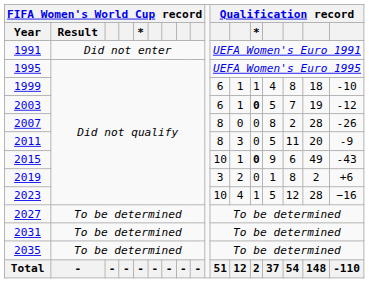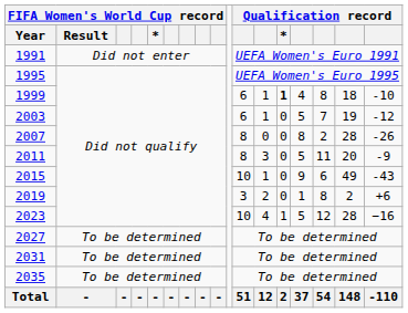1999 | Qualification record / *: normal -> bold
2003 | Qualification record / *: bold -> normal
2015 | Qualification record / *: bold -> normal
